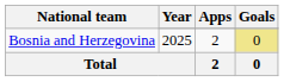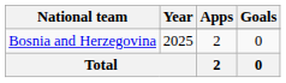2025 | Goals: khaki background -> no background
